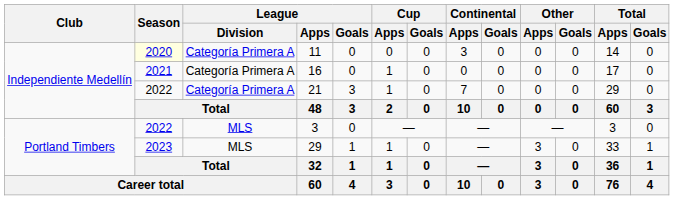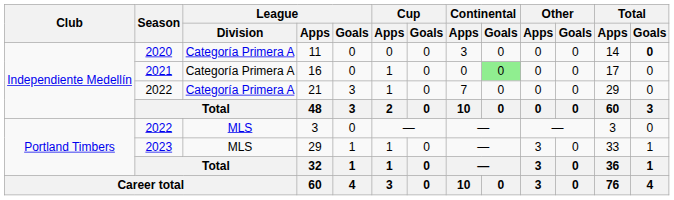11 | Season: lightyellow background -> no background
11 | Total / Goals: normal -> bold
16 | Continental / Goals: no background -> lightgreen background
